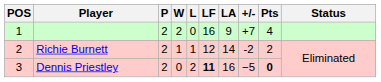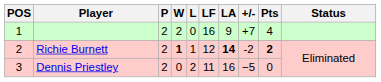Richie Burnett | W: normal -> bold
Richie Burnett | LA: normal -> bold
Richie Burnett | Pts: normal -> bold
Dennis Priestley | LF: bold -> normal
Dennis Priestley | Pts: bold -> normal
